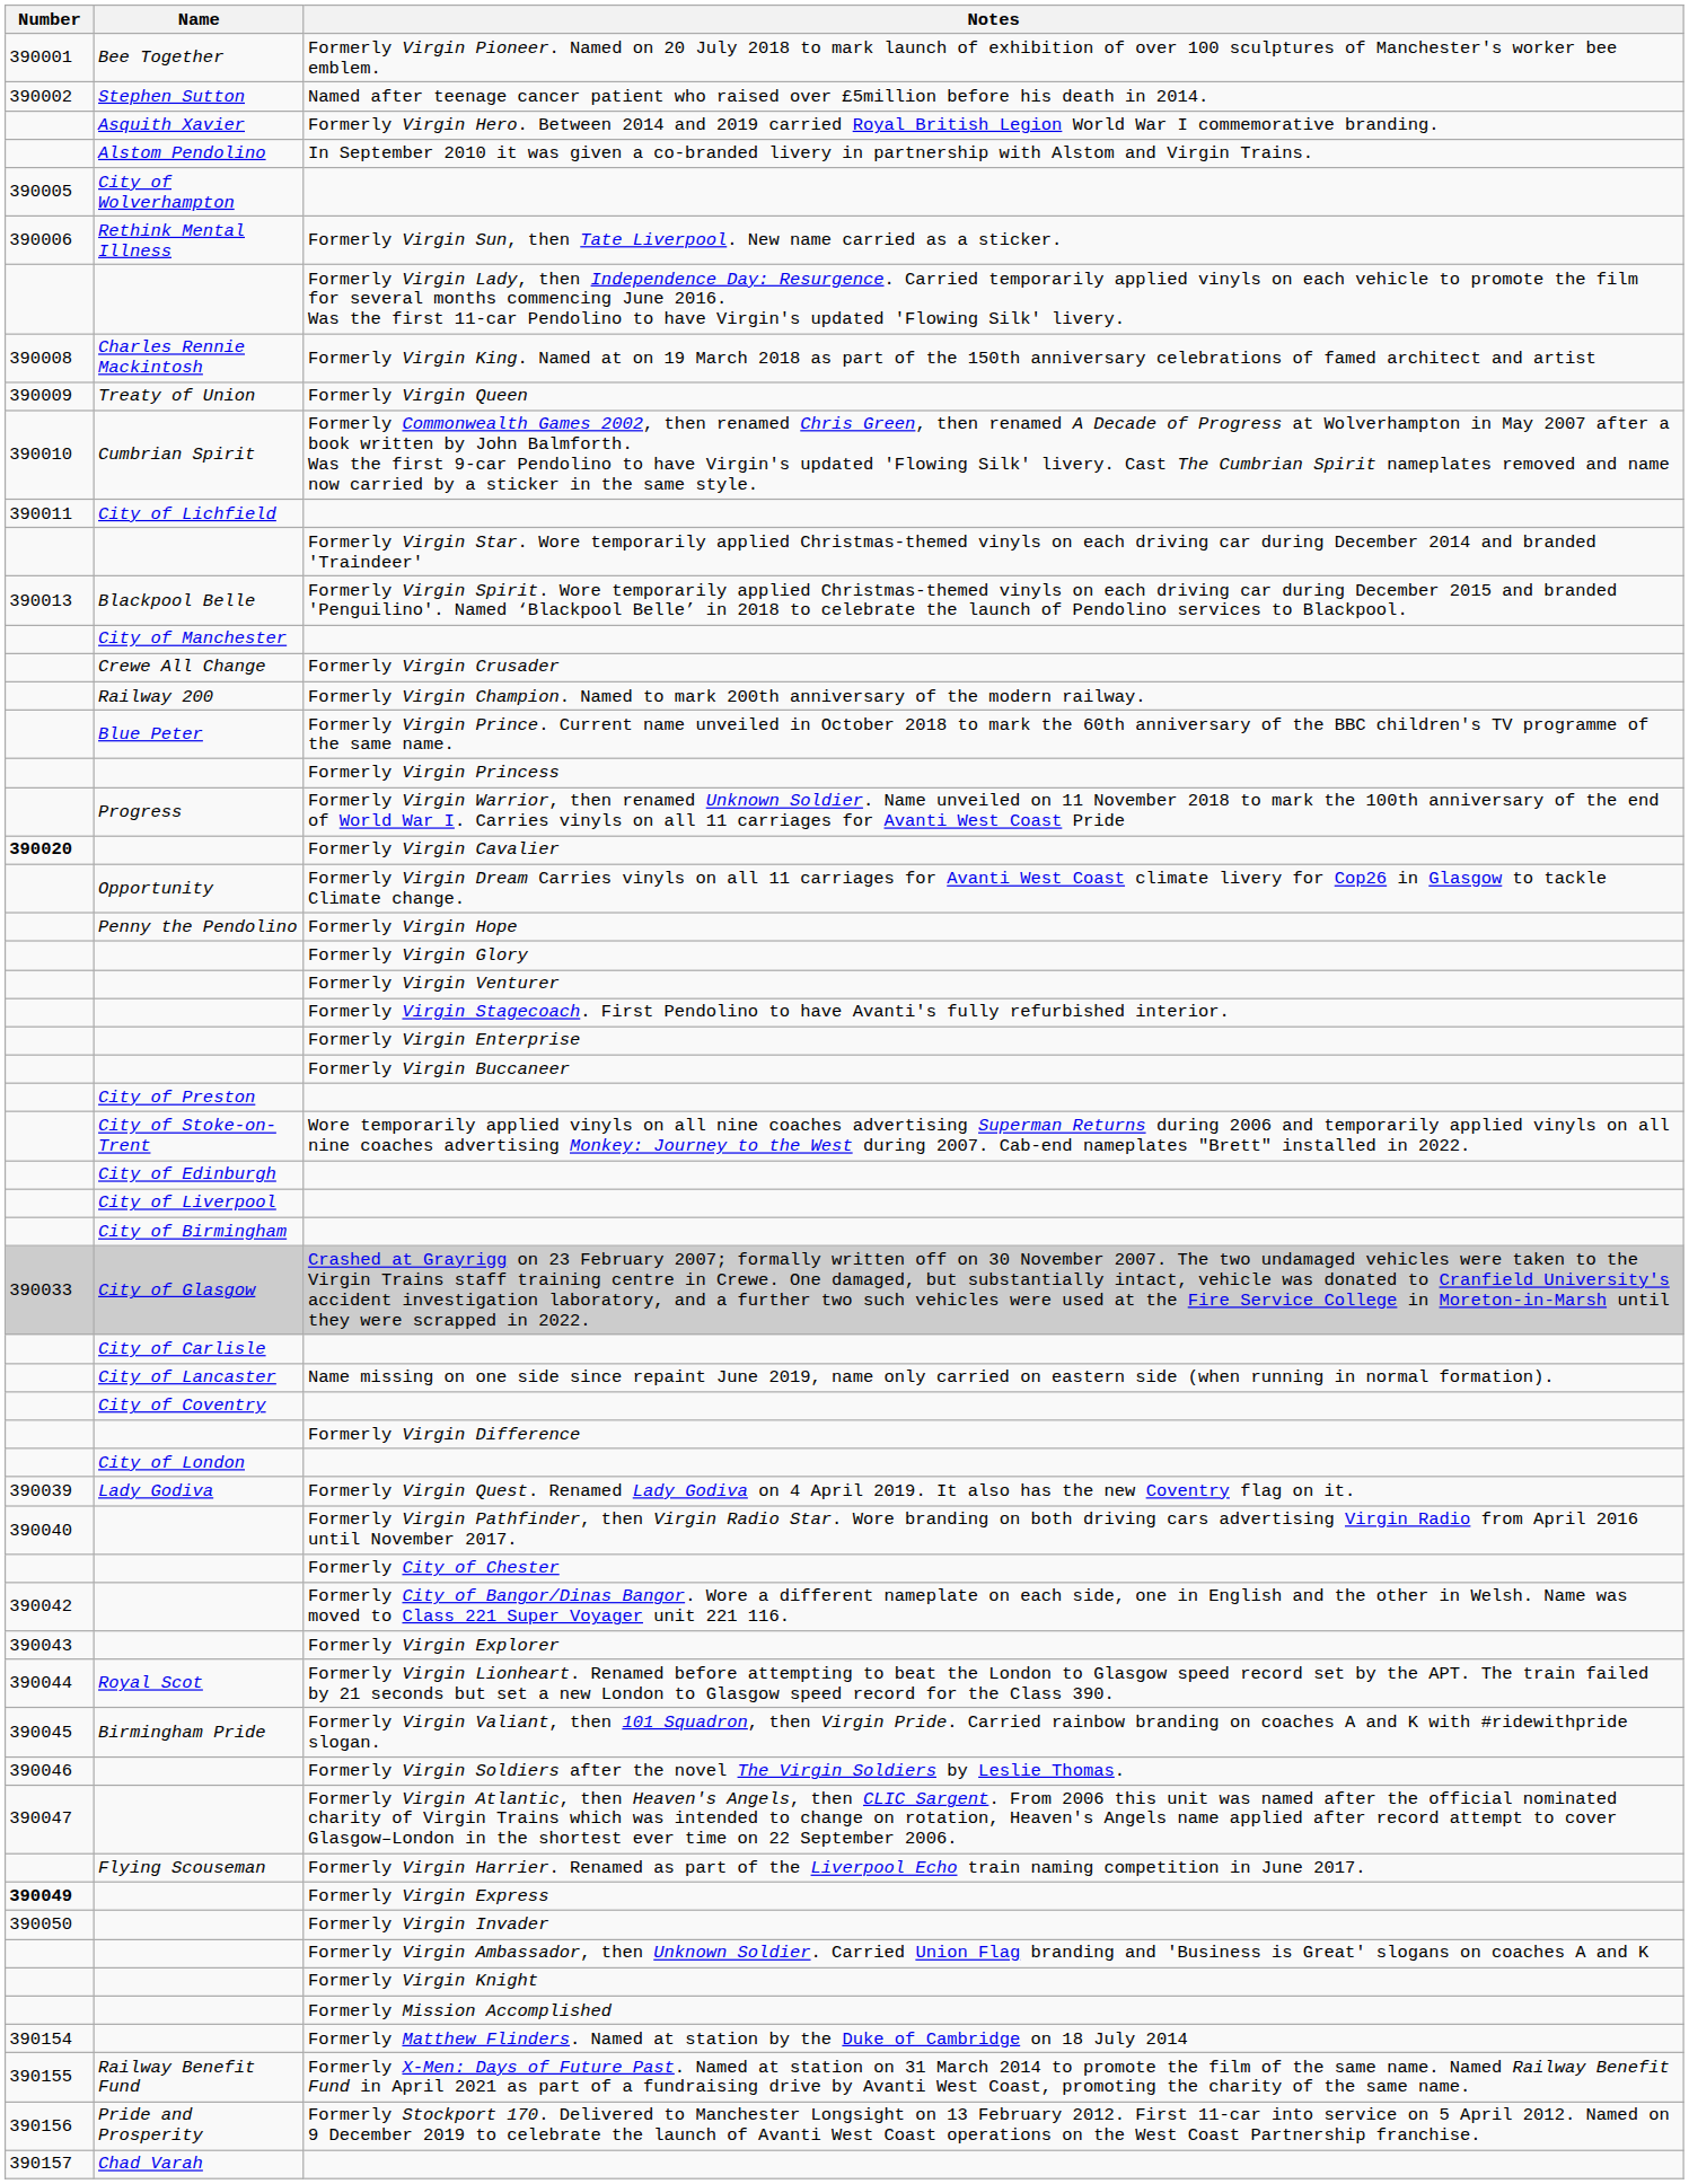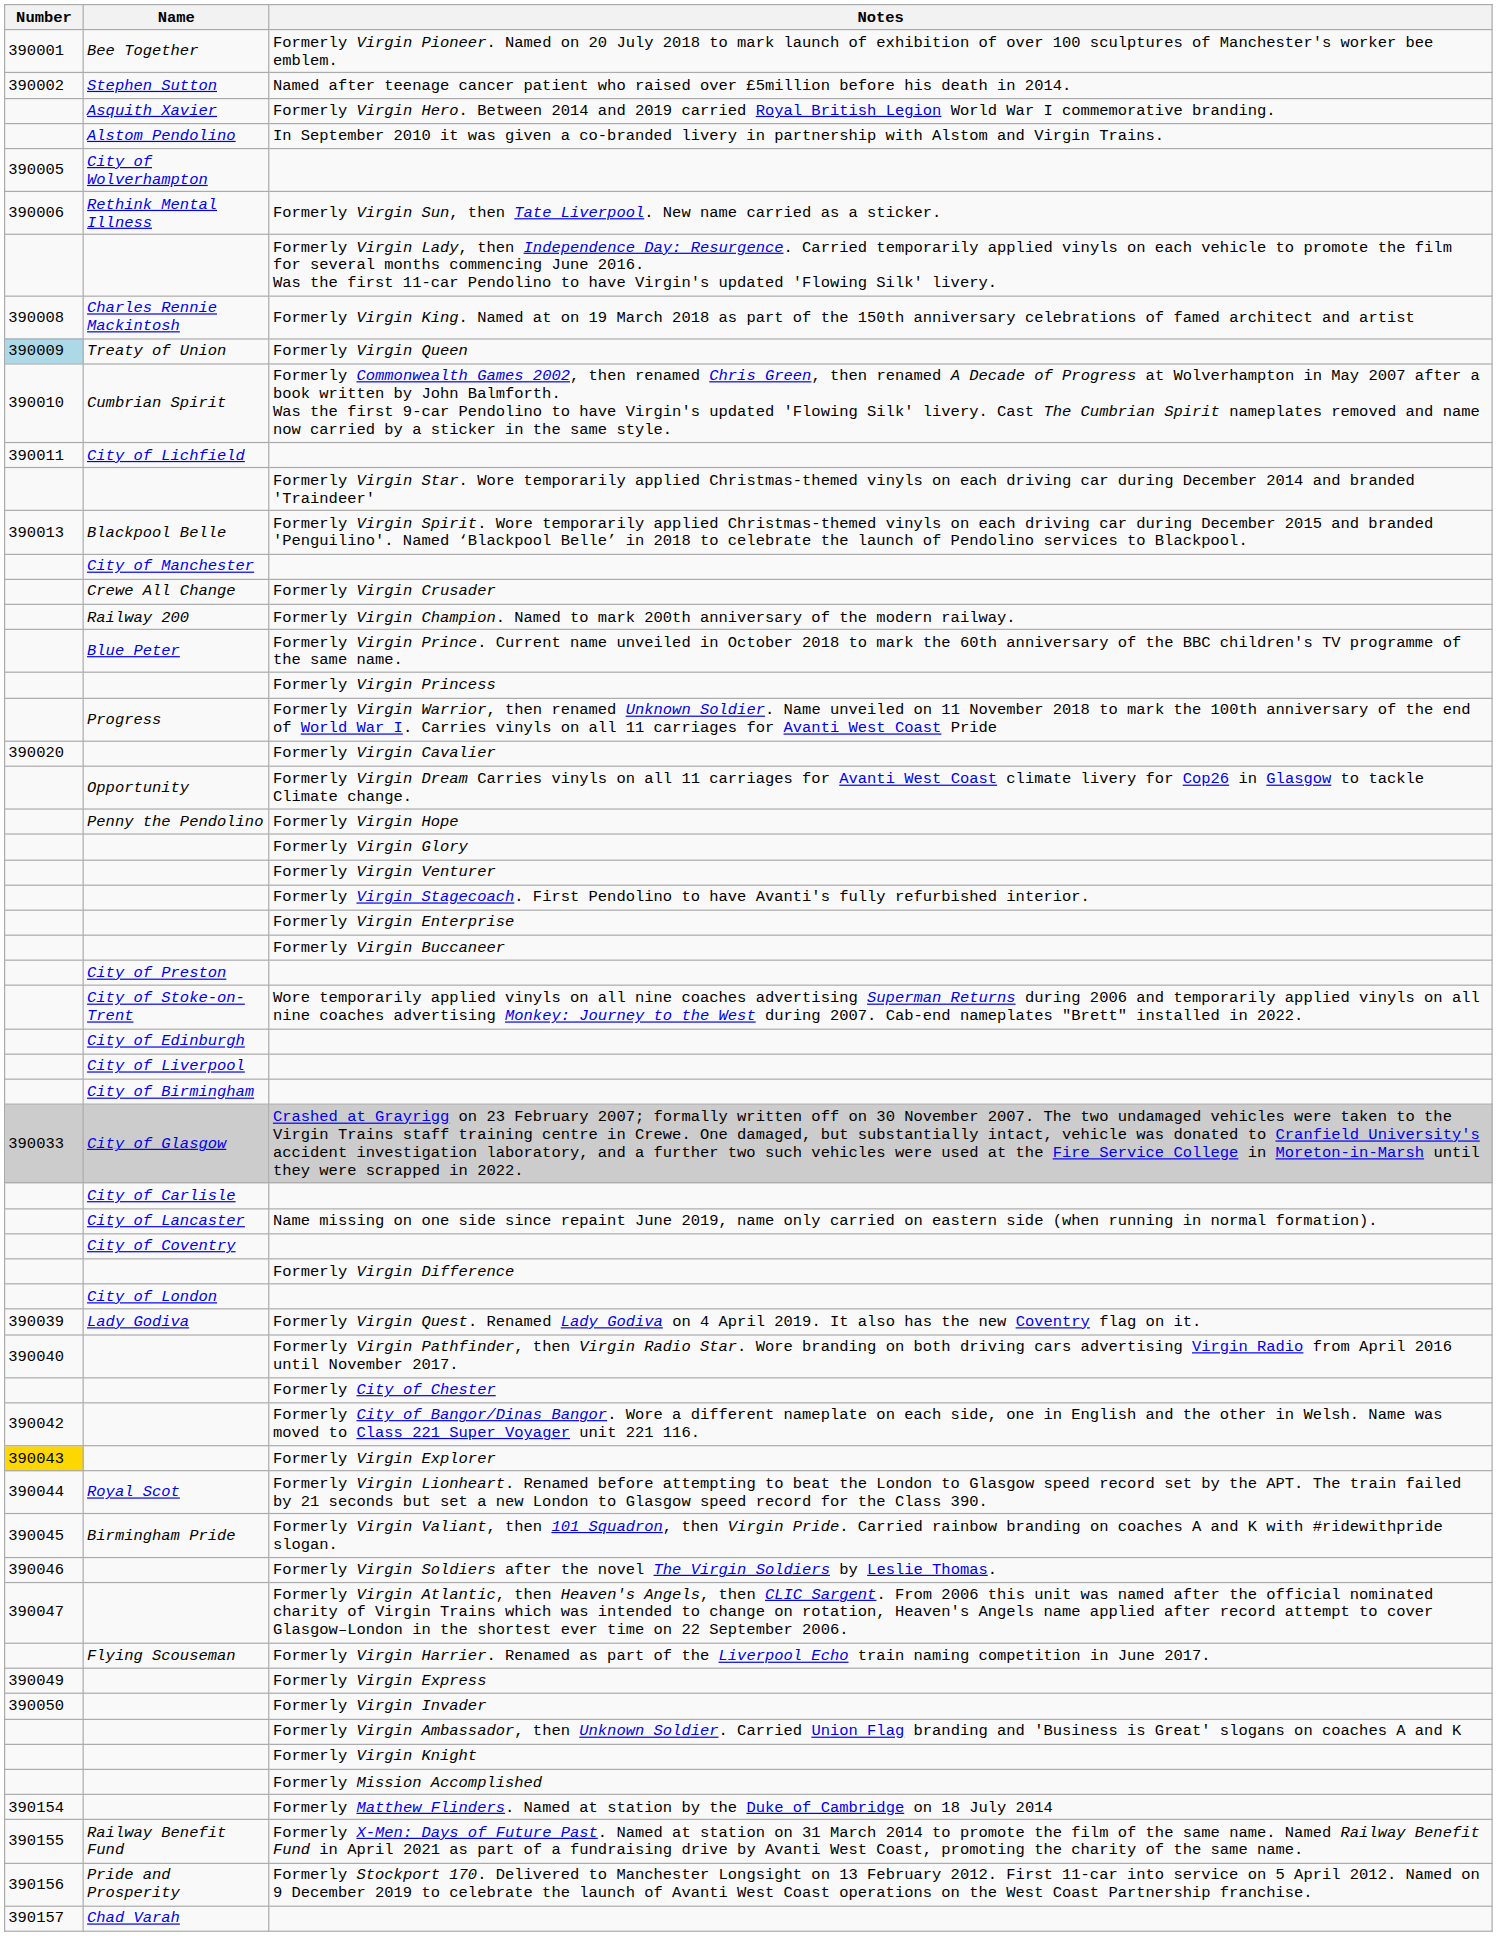Formerly Virgin Queen | Number: no background -> lightblue background
Formerly Virgin Cavalier | Number: bold -> normal
Formerly Virgin Explorer | Number: no background -> gold background
Formerly Virgin Express | Number: bold -> normal
